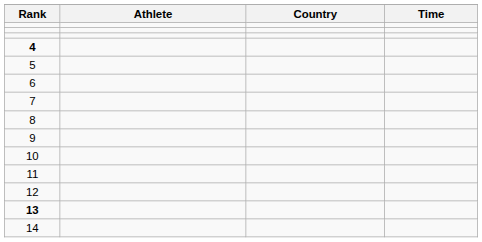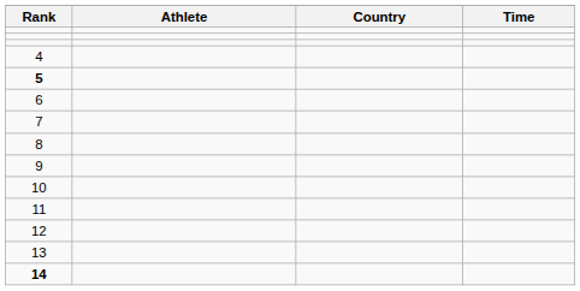4 | Rank: bold -> normal
5 | Rank: normal -> bold
13 | Rank: bold -> normal
14 | Rank: normal -> bold
